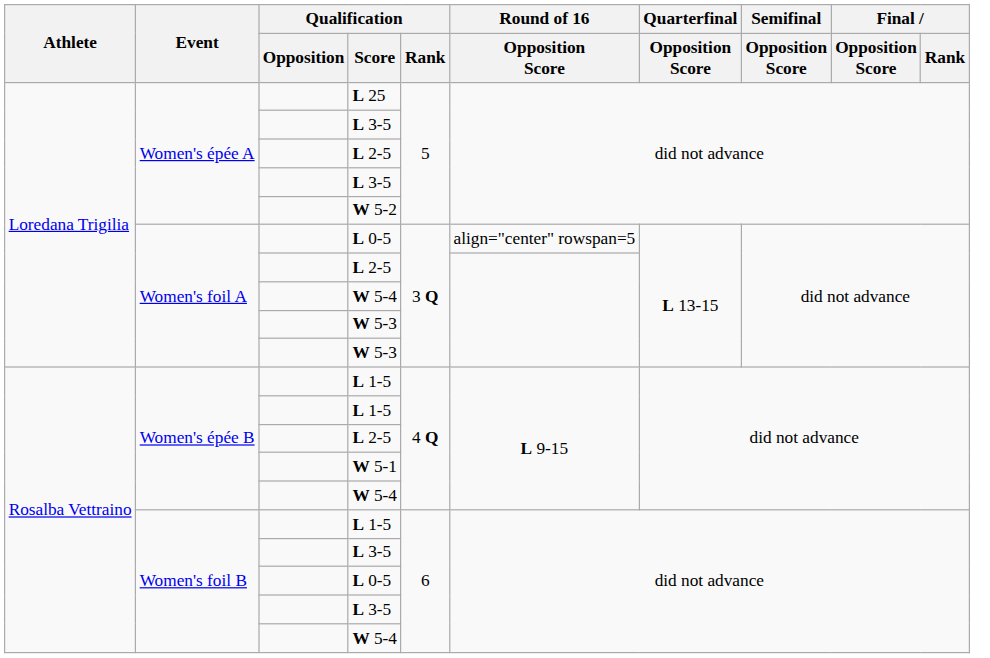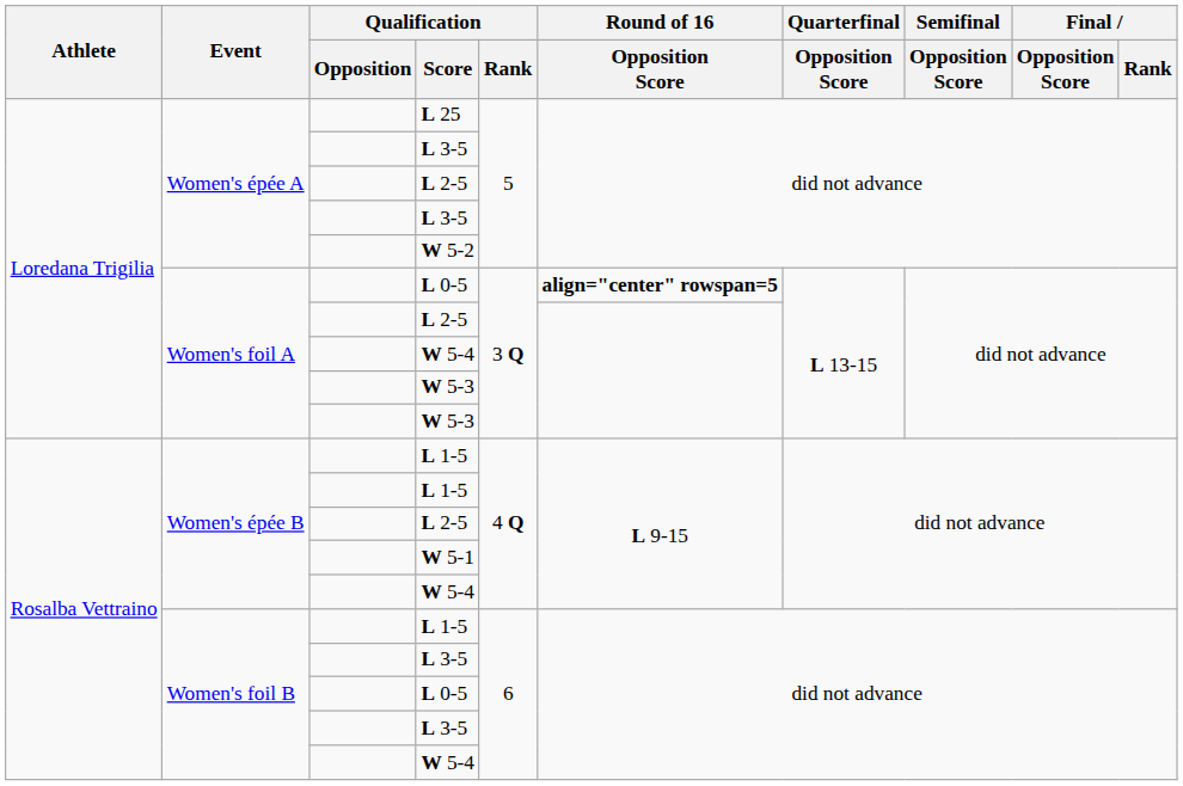Women's foil A / L 0-5 | Round of 16 / Opposition Score: normal -> bold
